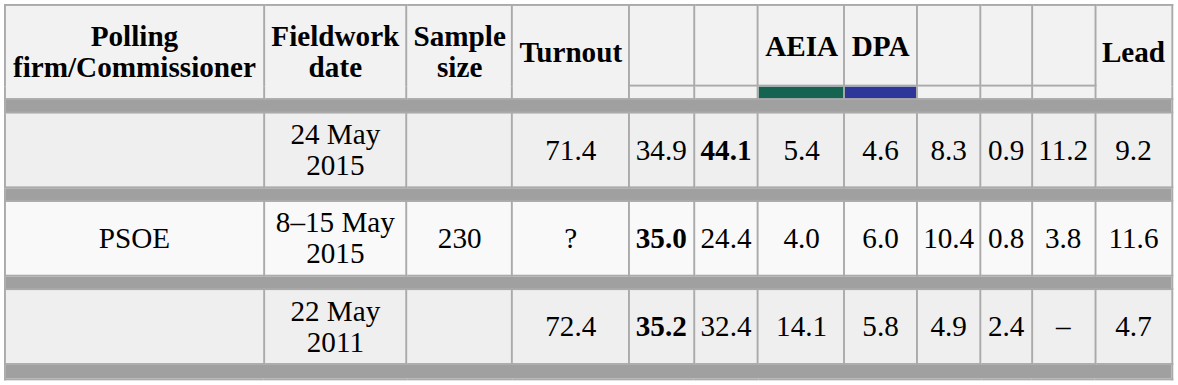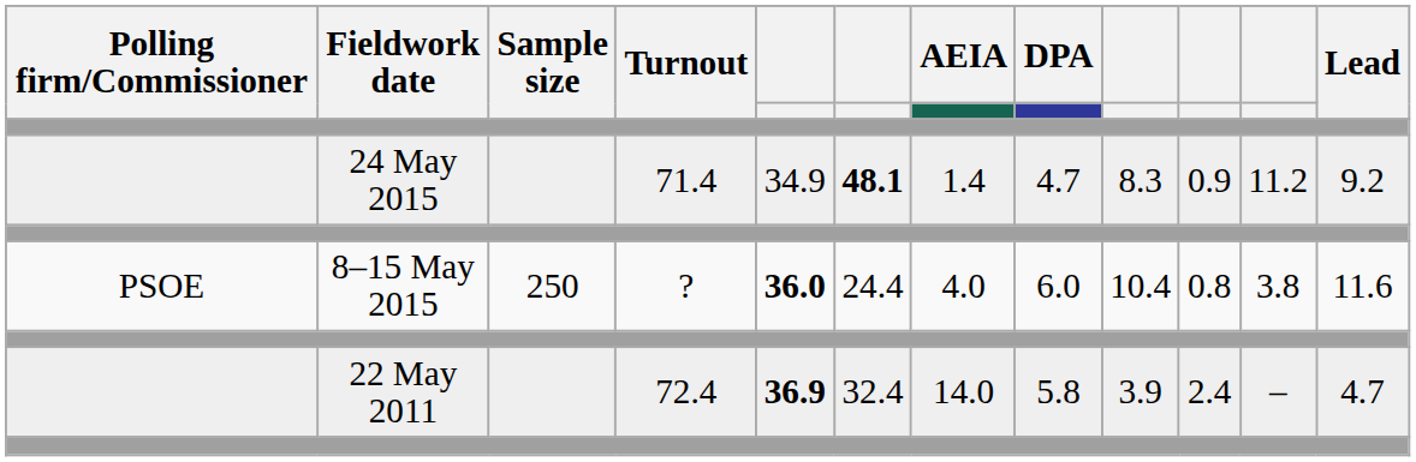24 May 2015 | column 6: 44.1 -> 48.1
24 May 2015 | AEIA: 5.4 -> 1.4
24 May 2015 | DPA: 4.6 -> 4.7
8–15 May 2015 | Sample size: 230 -> 250
8–15 May 2015 | column 5: 35.0 -> 36.0
22 May 2011 | column 5: 35.2 -> 36.9
22 May 2011 | AEIA: 14.1 -> 14.0
22 May 2011 | column 9: 4.9 -> 3.9
